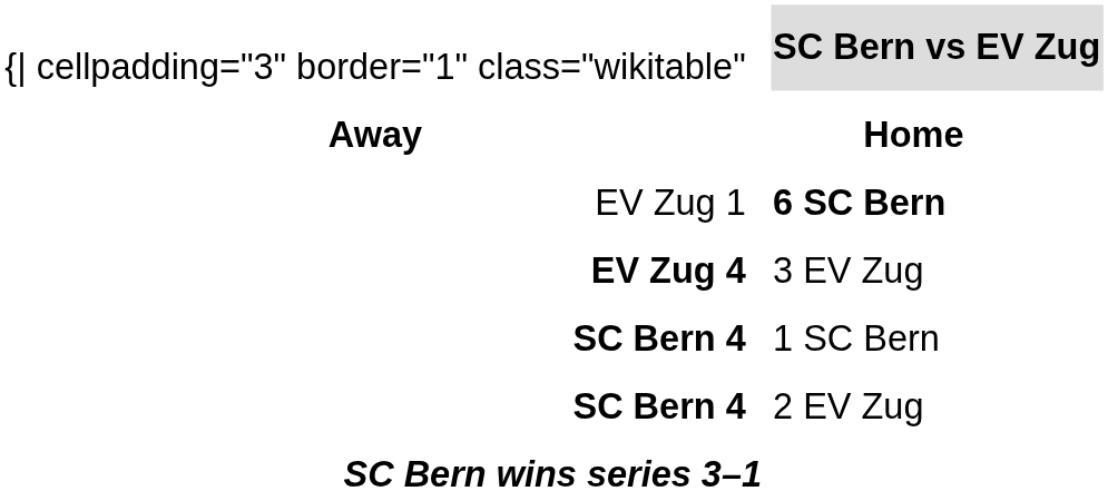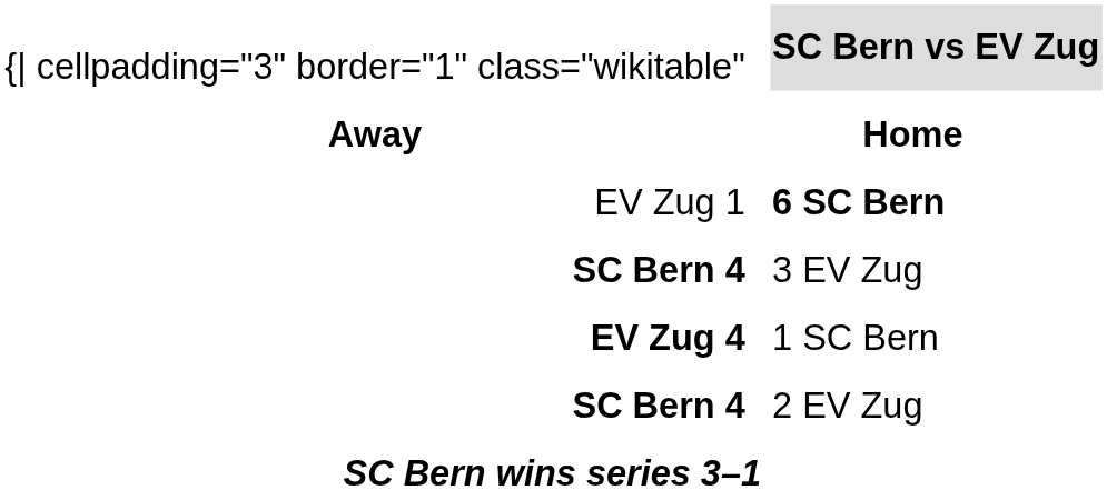3 EV Zug | column 1: EV Zug 4 -> SC Bern 4
1 SC Bern | column 1: SC Bern 4 -> EV Zug 4
